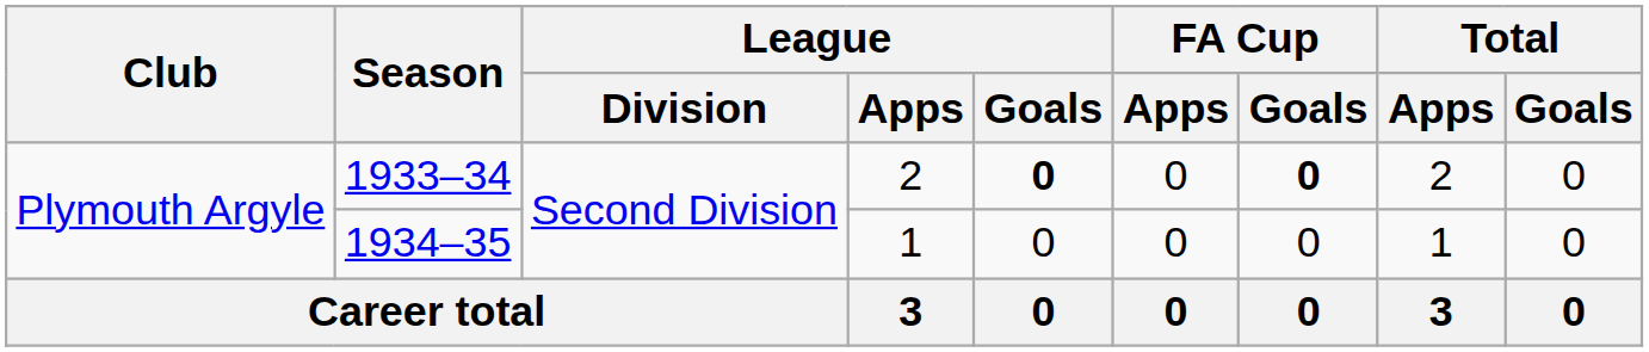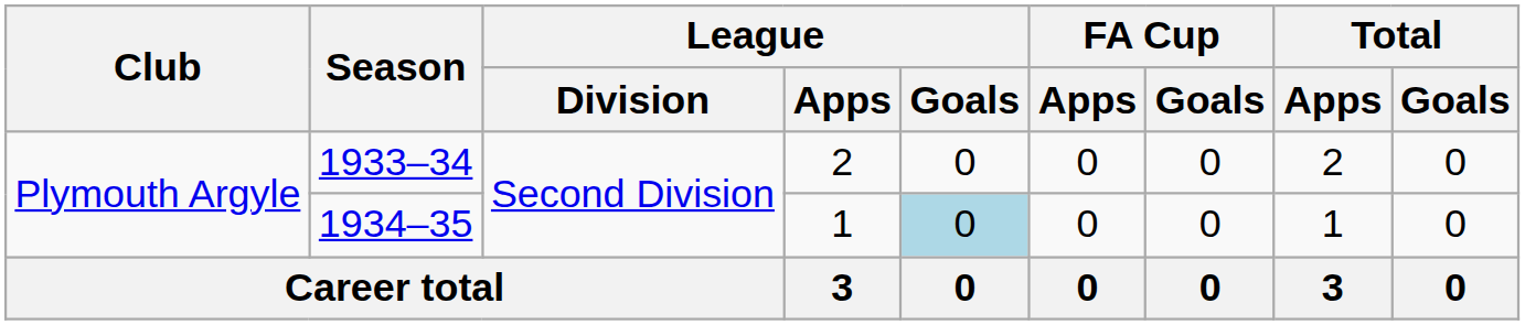1933–34 | League / Goals: bold -> normal
1933–34 | FA Cup / Goals: bold -> normal
1934–35 | League / Goals: no background -> lightblue background
